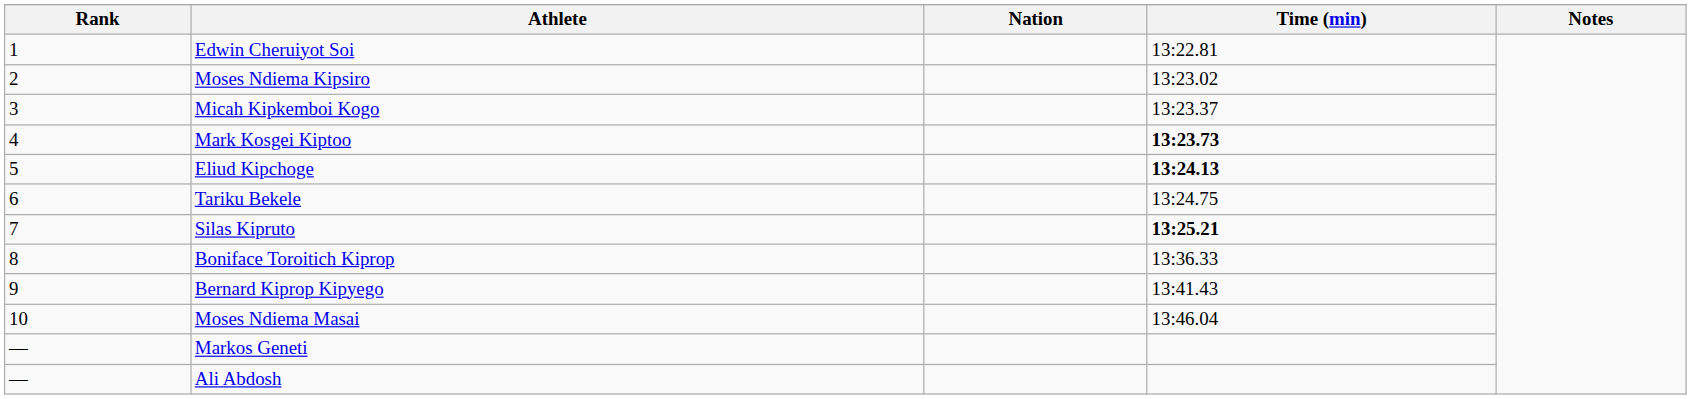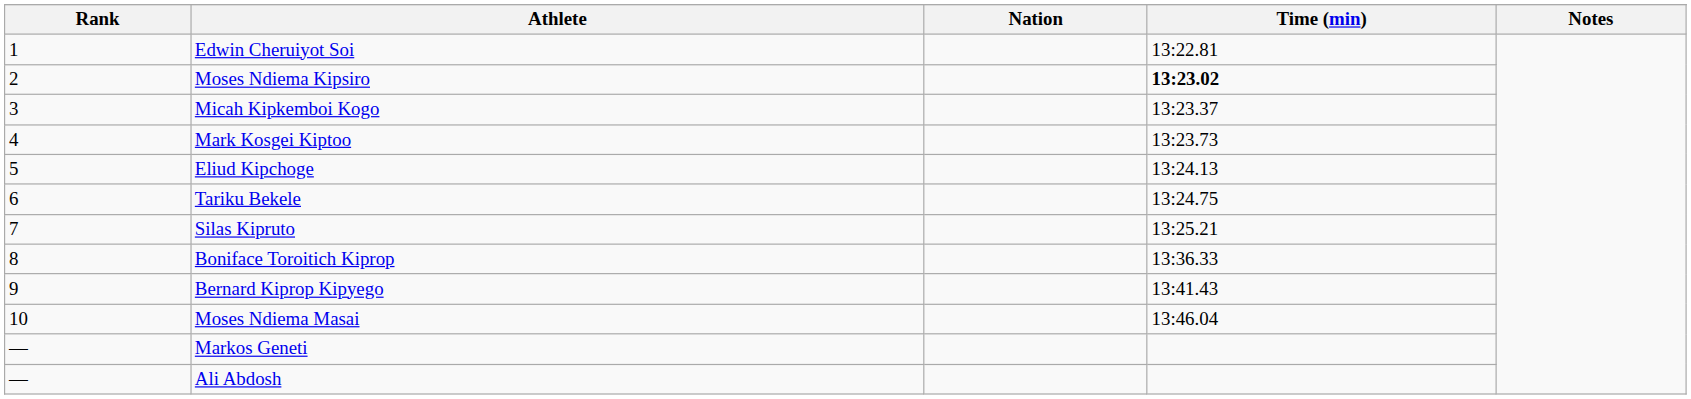Moses Ndiema Kipsiro | Time (min): normal -> bold
Mark Kosgei Kiptoo | Time (min): bold -> normal
Eliud Kipchoge | Time (min): bold -> normal
Silas Kipruto | Time (min): bold -> normal
